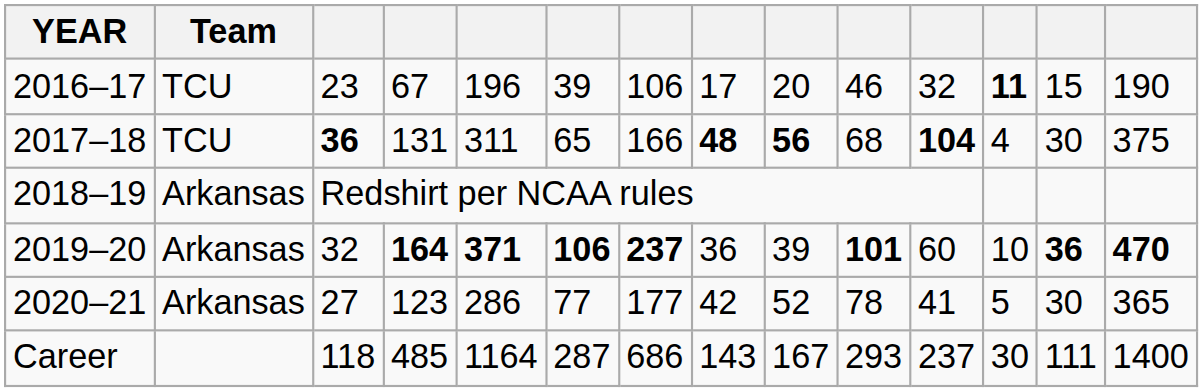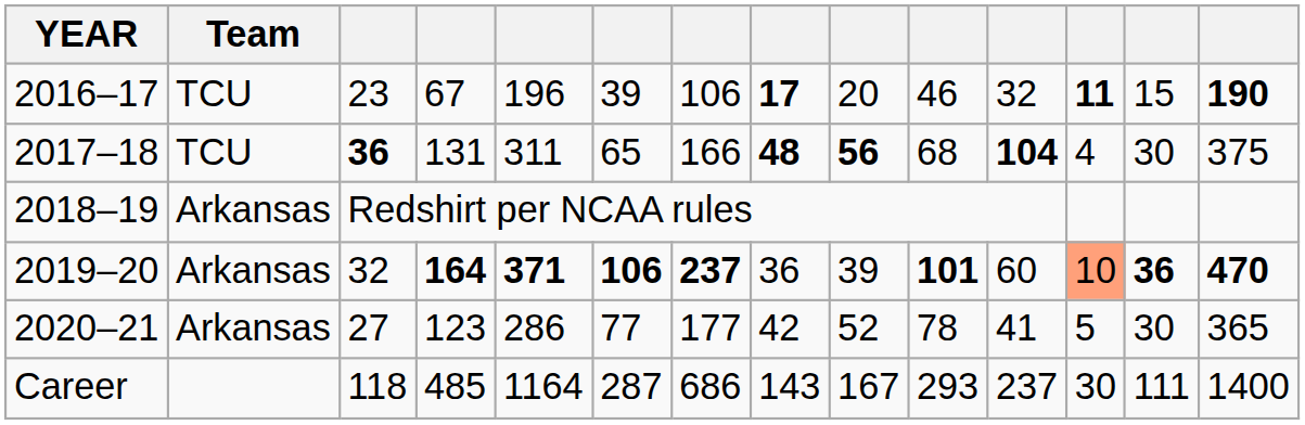2016–17 | column 8: normal -> bold
2016–17 | column 14: normal -> bold
2019–20 | column 12: no background -> lightsalmon background
